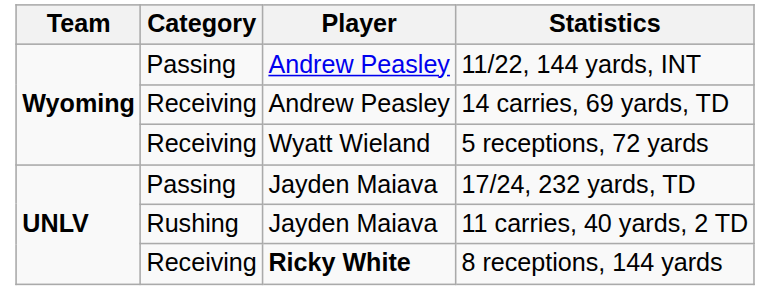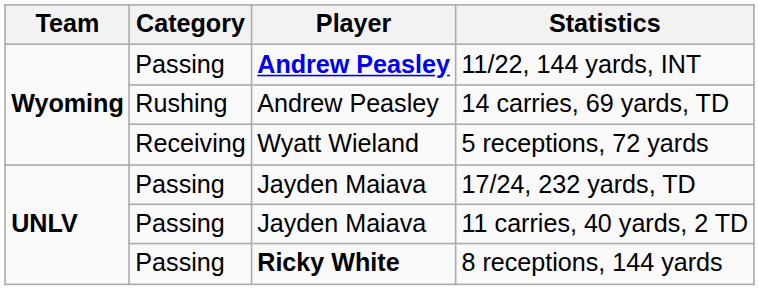11/22, 144 yards, INT | Player: normal -> bold
14 carries, 69 yards, TD | Category: Receiving -> Rushing
11 carries, 40 yards, 2 TD | Category: Rushing -> Passing
8 receptions, 144 yards | Category: Receiving -> Passing
